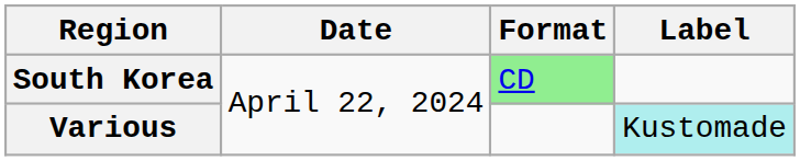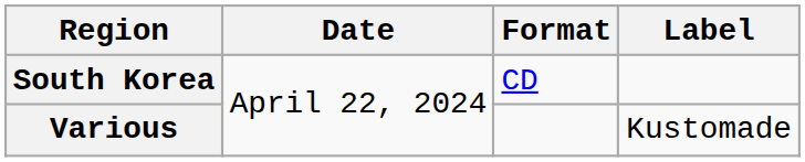South Korea | Format: lightgreen background -> no background
Various | Label: paleturquoise background -> no background
